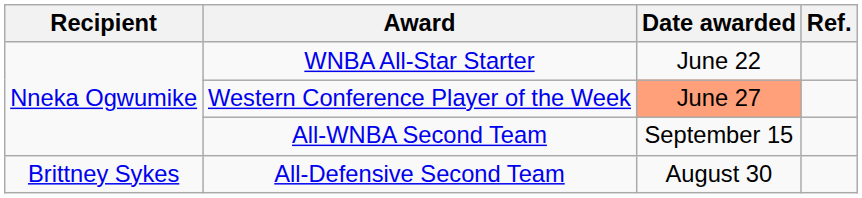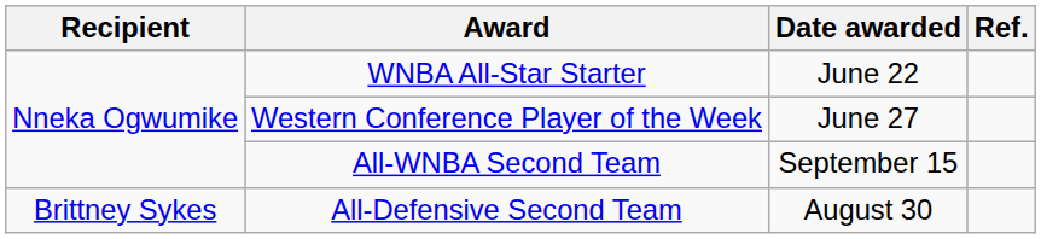Western Conference Player of the Week | Date awarded: lightsalmon background -> no background
